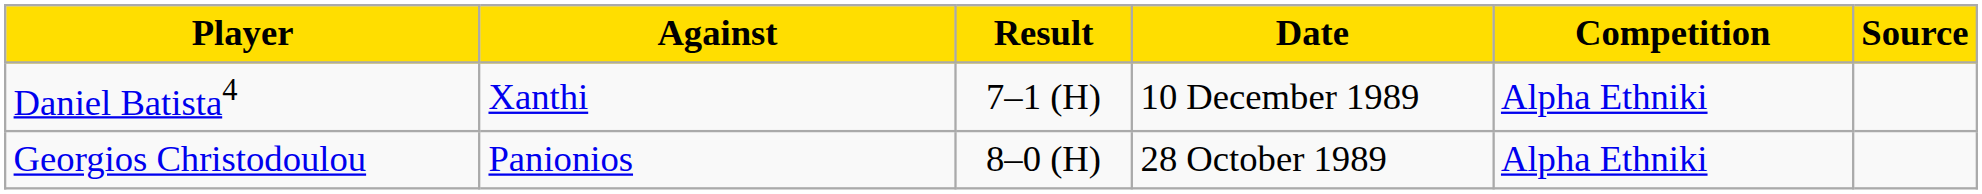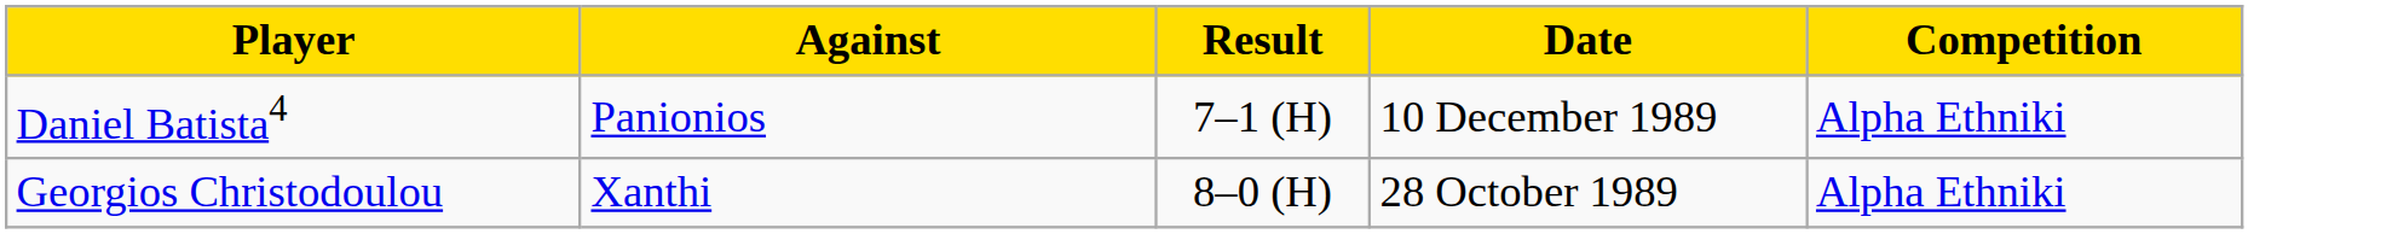- column: Source
Daniel Batista4 | Against: Xanthi -> Panionios
Georgios Christodoulou | Against: Panionios -> Xanthi
